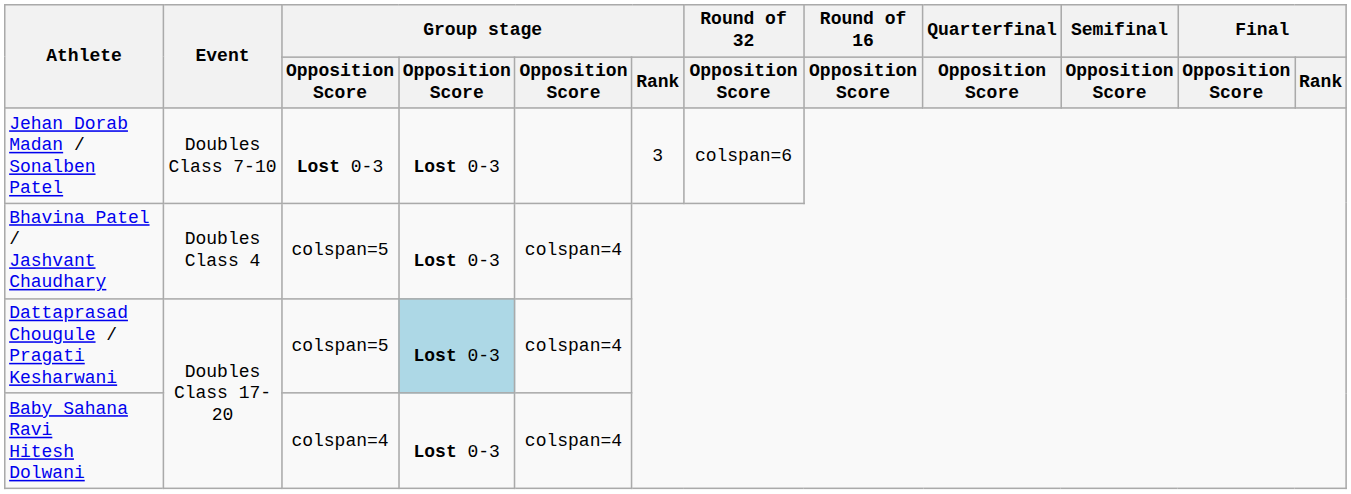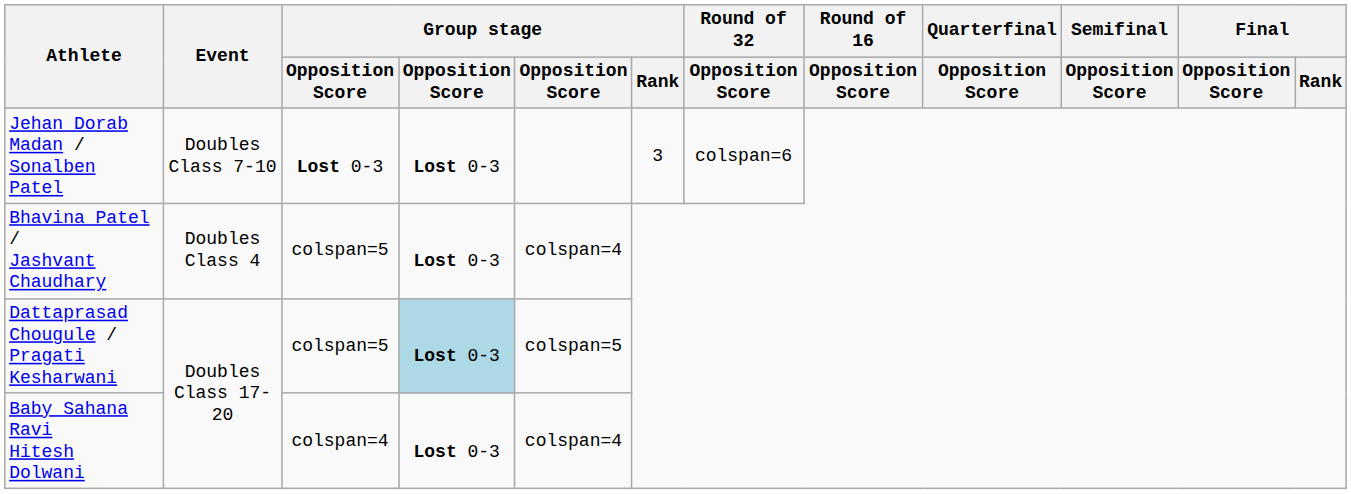Dattaprasad Chougule / Pragati Kesharwani | column 5: colspan=4 -> colspan=5
